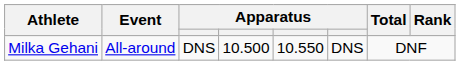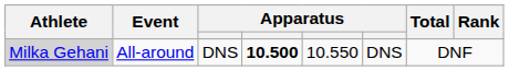row 3 | Athlete: no background -> lightgrey background
row 3 | column 4: normal -> bold
